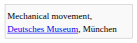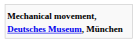row 1 | column 1: normal -> bold
